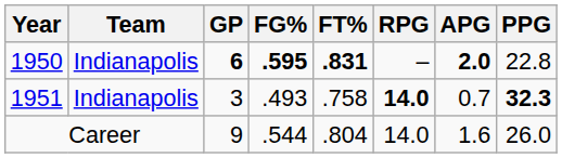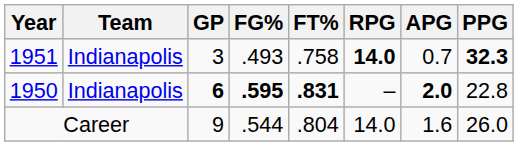rows swapped: 1950 <-> 1951
